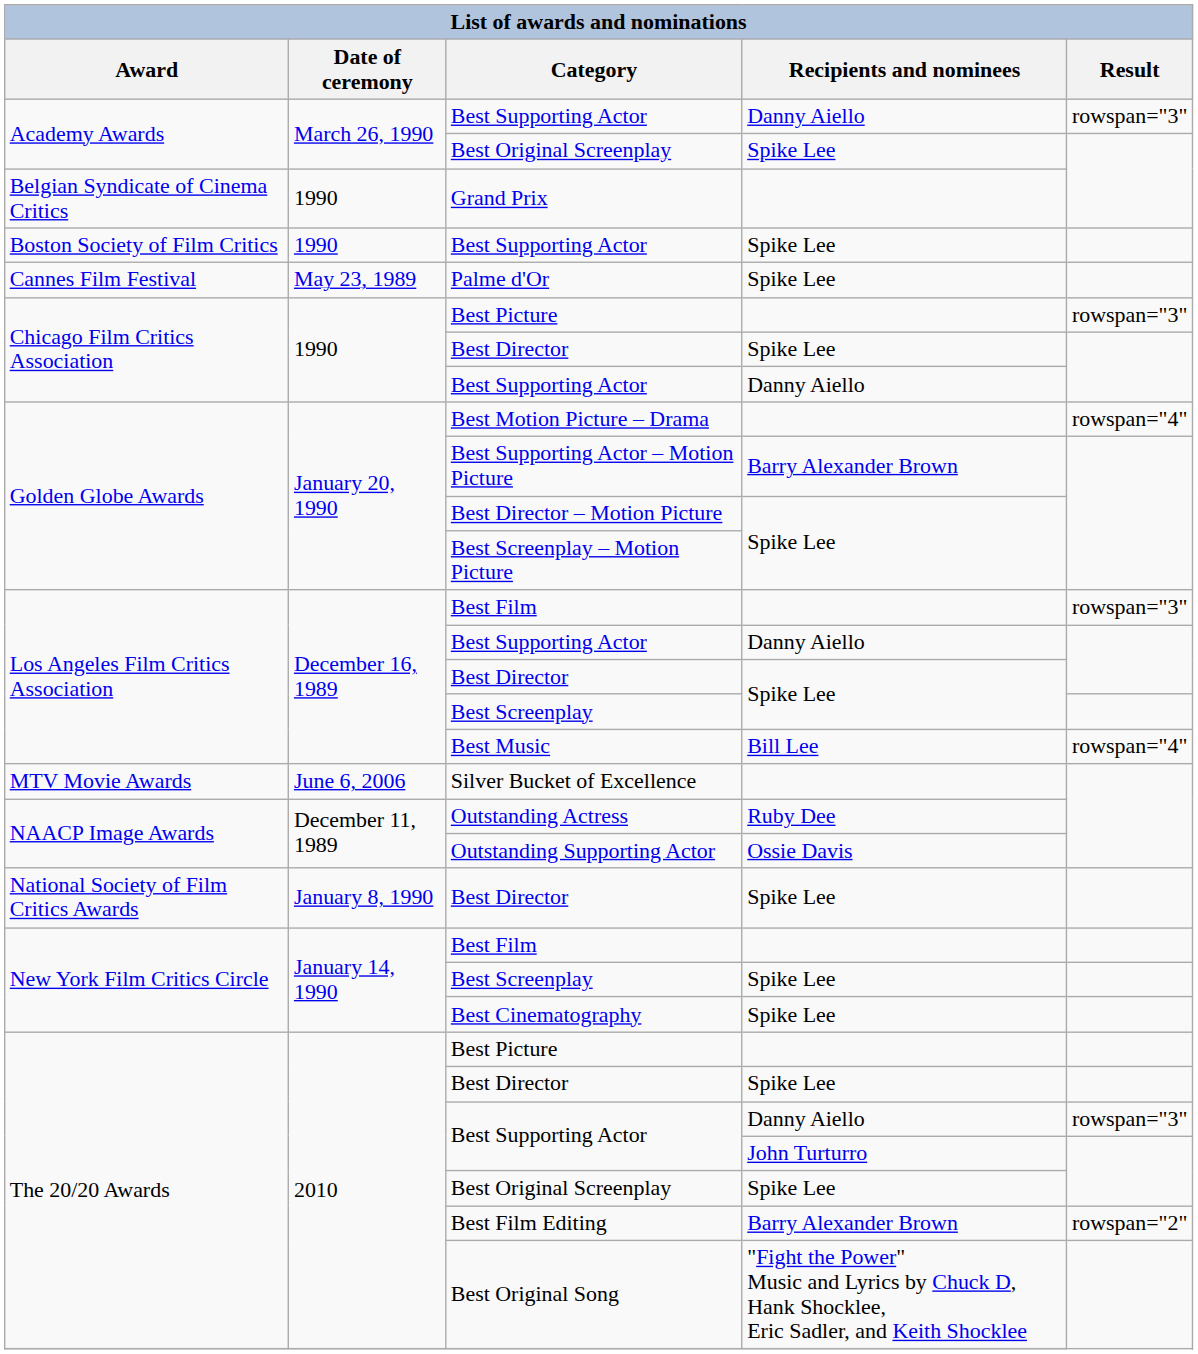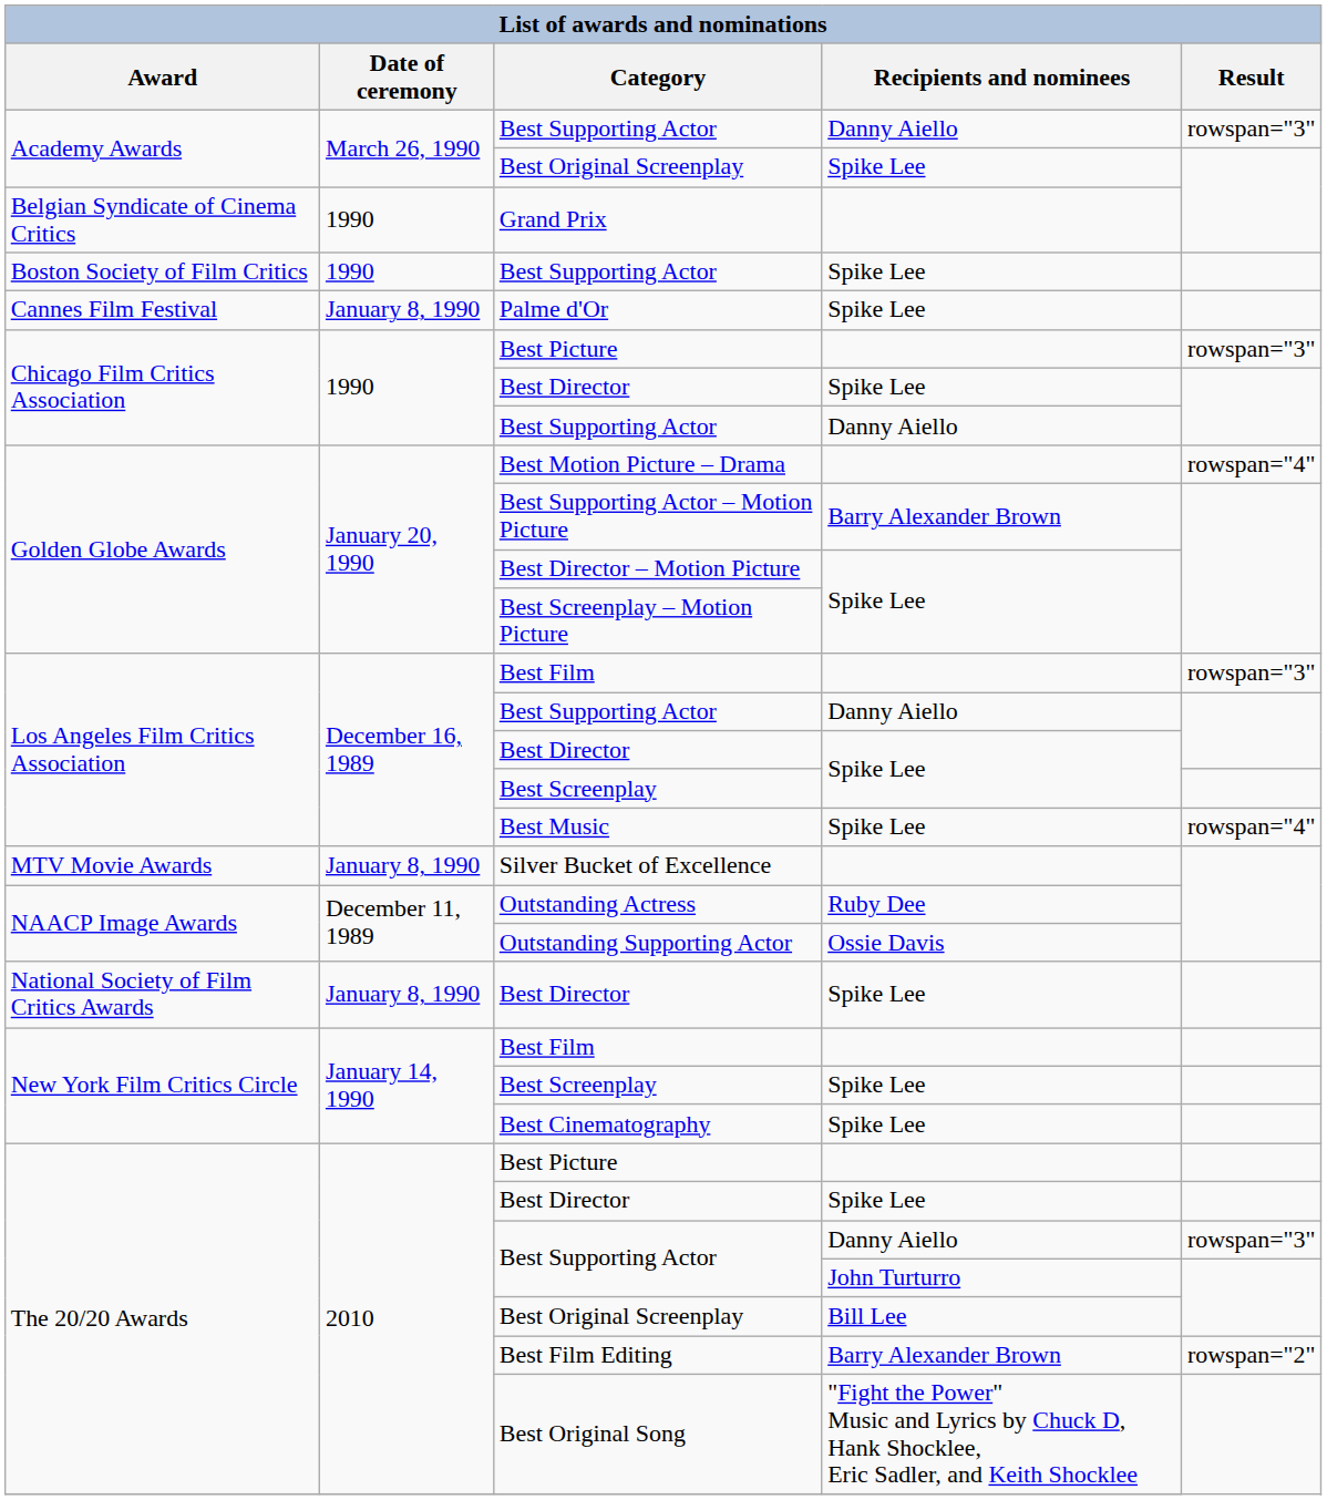Palme d'Or | Date of ceremony: May 23, 1989 -> January 8, 1990
Best Music | Recipients and nominees: Bill Lee -> Spike Lee
Silver Bucket of Excellence | Date of ceremony: June 6, 2006 -> January 8, 1990
The 20/20 Awards / Best Original Screenplay | Recipients and nominees: Spike Lee -> Bill Lee
